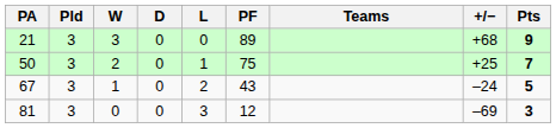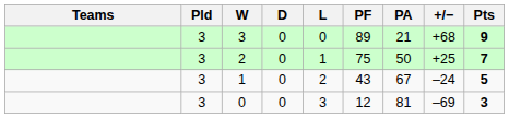columns swapped: Teams <-> PA
